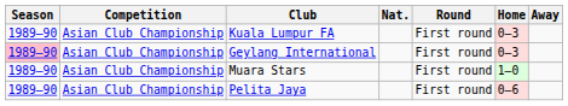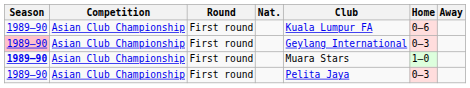columns swapped: Round <-> Club
row 2 | Home: 0–3 -> 0–6
row 4 | Season: normal -> bold
row 5 | Home: 0–6 -> 0–3
